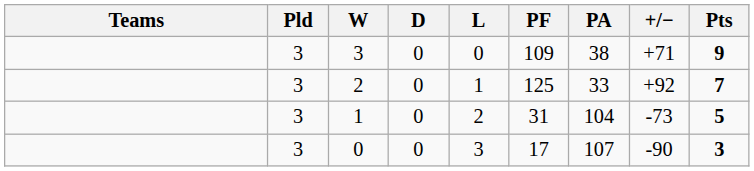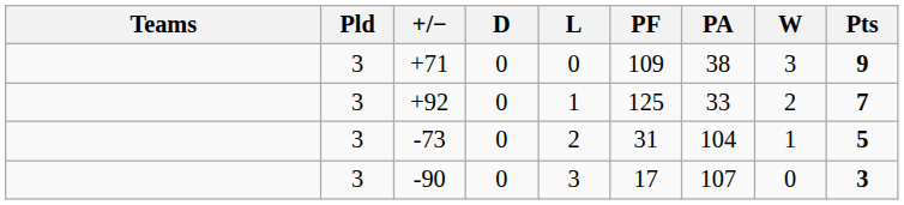columns swapped: W <-> +/−
